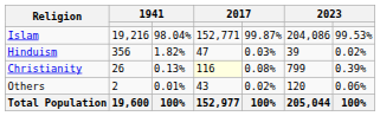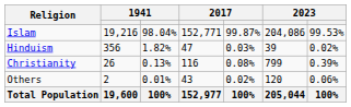Christianity | column 4: lightyellow background -> no background
